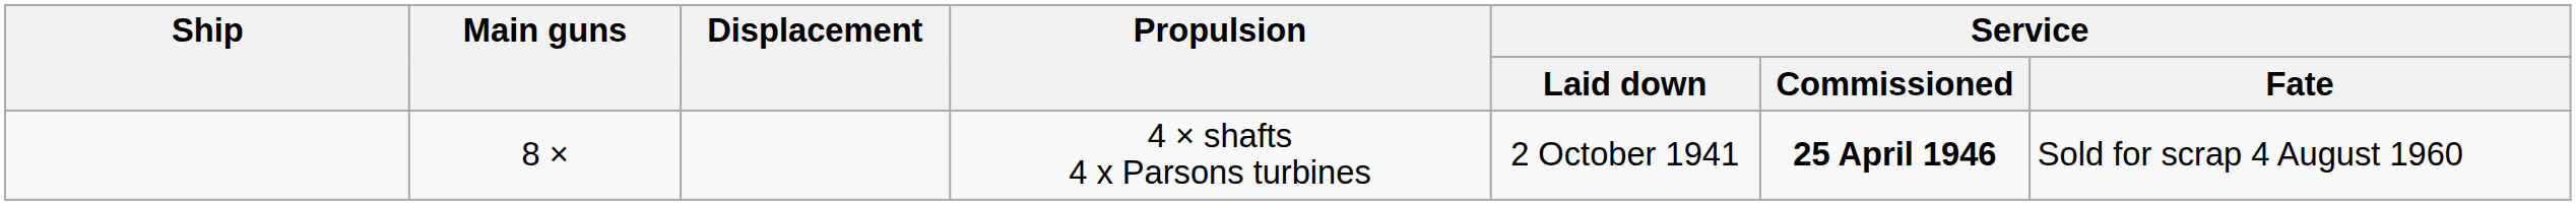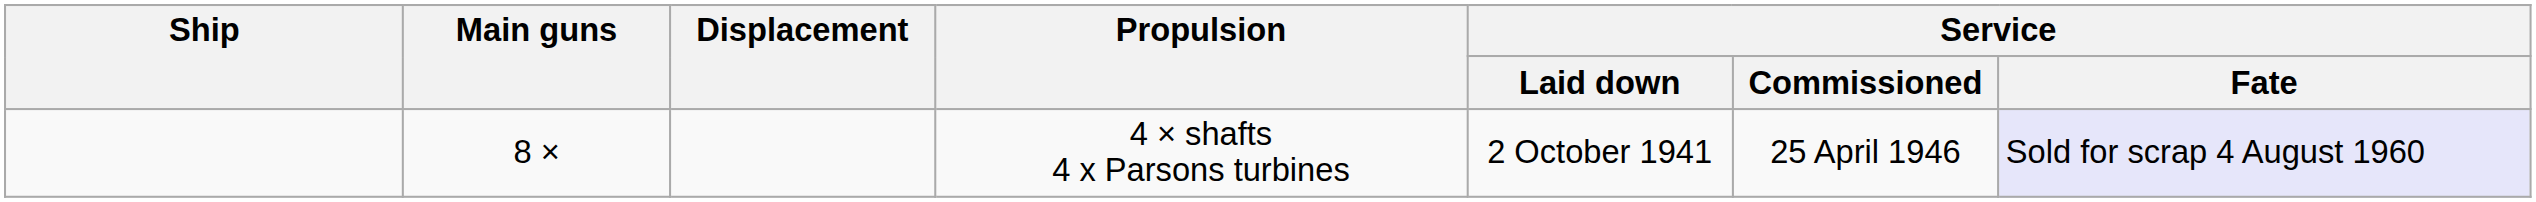4 × shafts 4 x Parsons turbines | Service / Commissioned: bold -> normal
4 × shafts 4 x Parsons turbines | Service / Fate: no background -> lavender background
